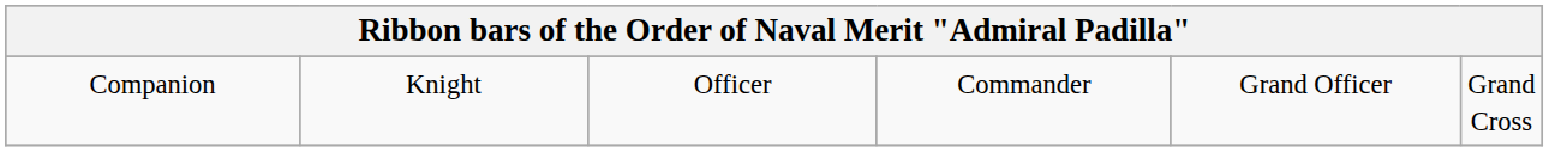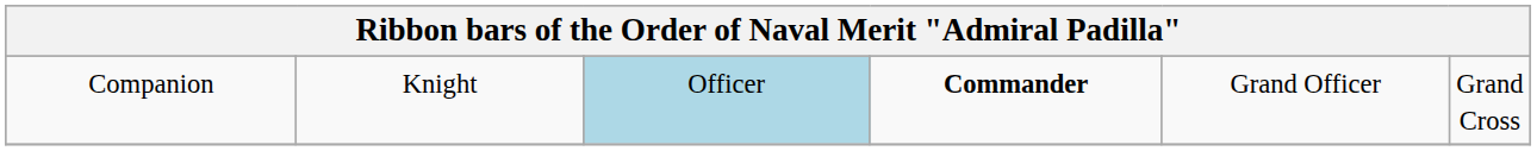Companion | column 3: no background -> lightblue background
Companion | column 4: normal -> bold
